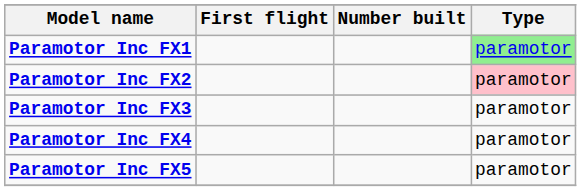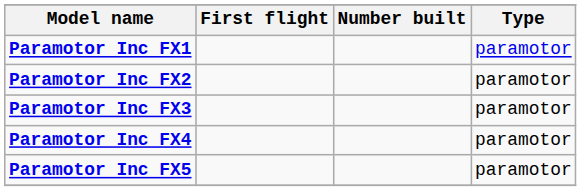Paramotor Inc FX1 | Type: lightgreen background -> no background
Paramotor Inc FX2 | Type: pink background -> no background
